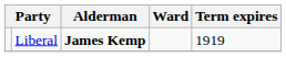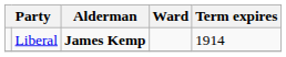Liberal | Term expires: 1919 -> 1914
